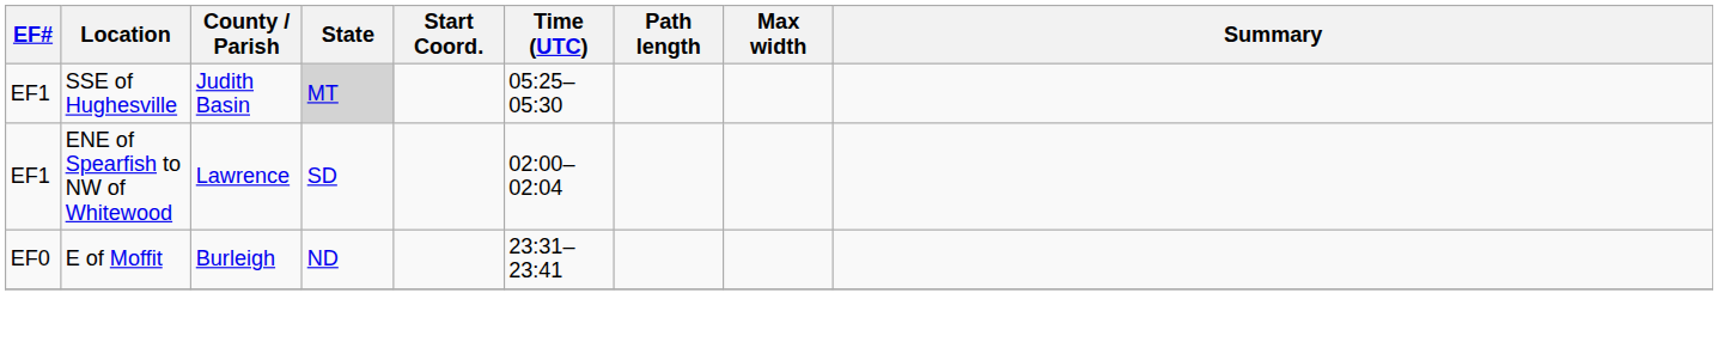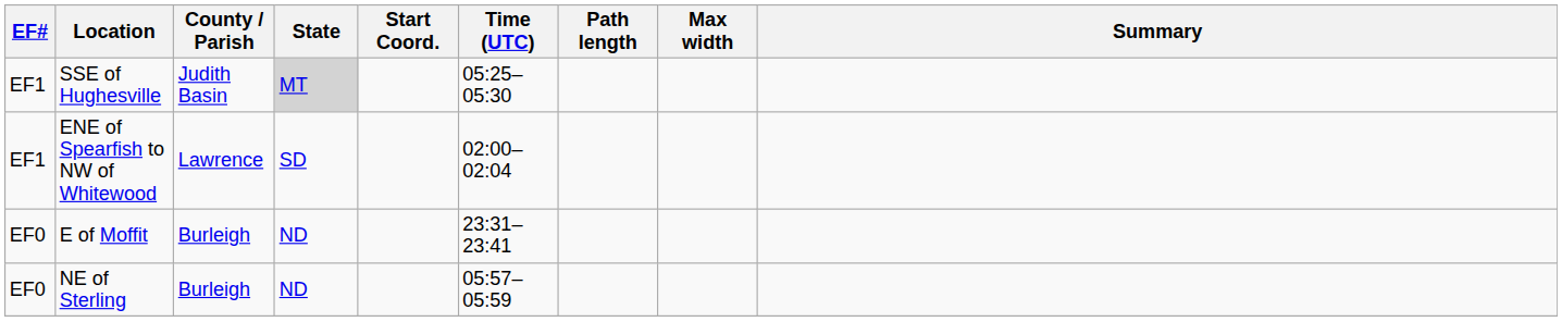+ row: EF0 | NE of Sterling | Burleigh | ND | 05:57–05:59
